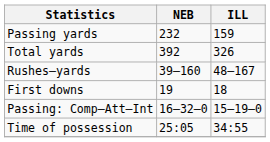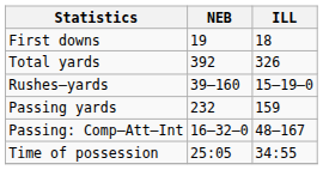rows swapped: First downs <-> Passing yards
Rushes–yards | ILL: 48–167 -> 15–19–0
Passing: Comp–Att–Int | ILL: 15–19–0 -> 48–167
